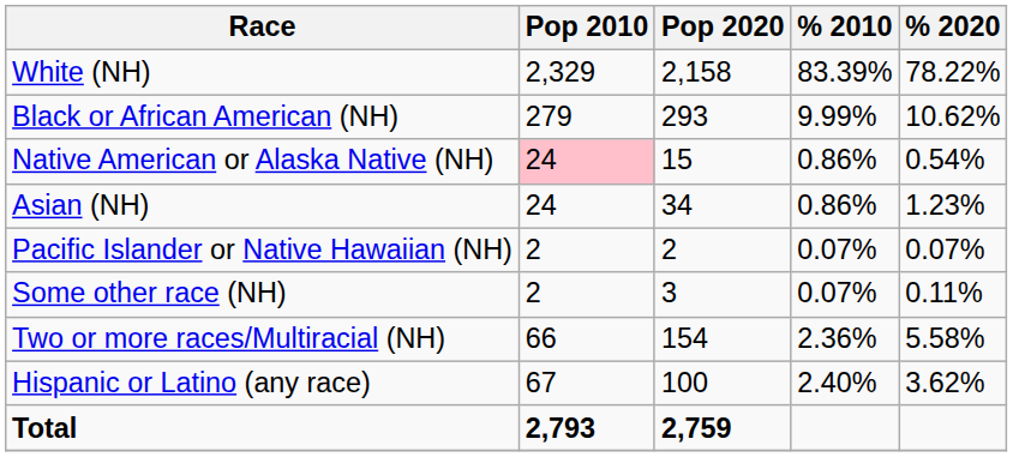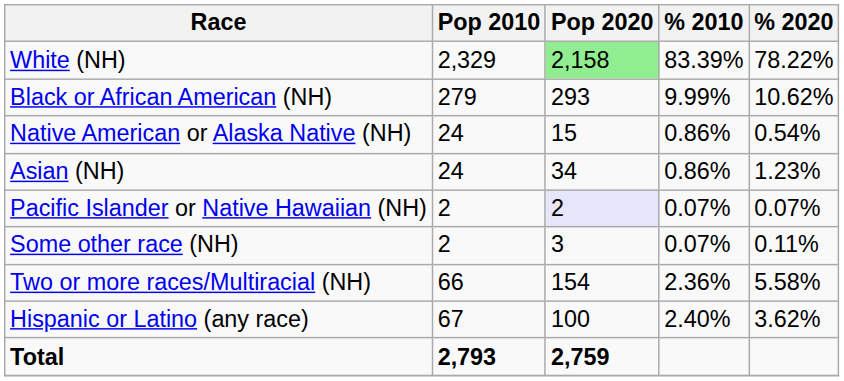White (NH) | Pop 2020: no background -> lightgreen background
Native American or Alaska Native (NH) | Pop 2010: pink background -> no background
Pacific Islander or Native Hawaiian (NH) | Pop 2020: no background -> lavender background
